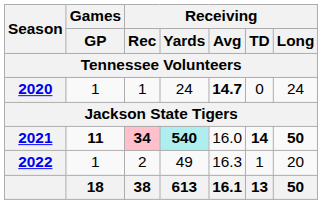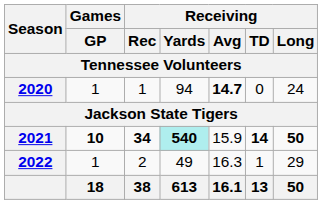2020 | Receiving / Yards: 24 -> 94
2021 | Games / GP: 11 -> 10
2021 | Receiving / Rec: pink background -> no background
2021 | Receiving / Avg: 16.0 -> 15.9
2022 | Receiving / Long: 20 -> 29
